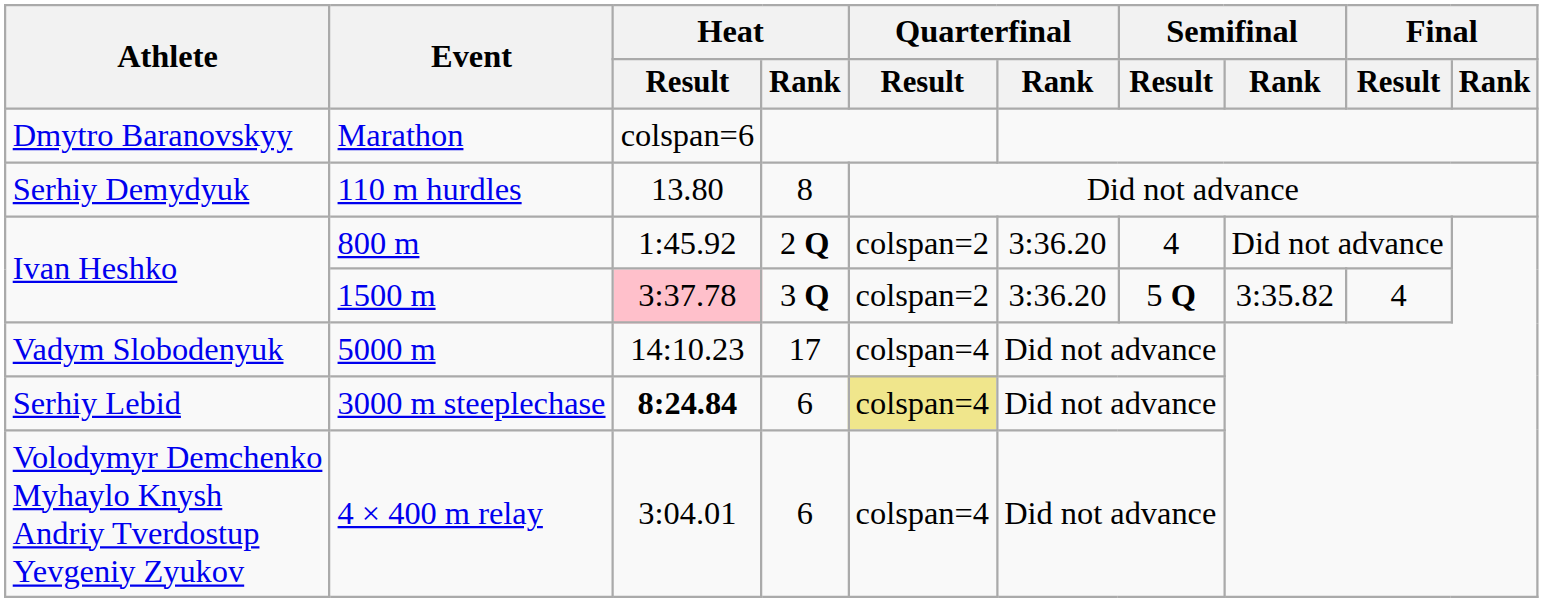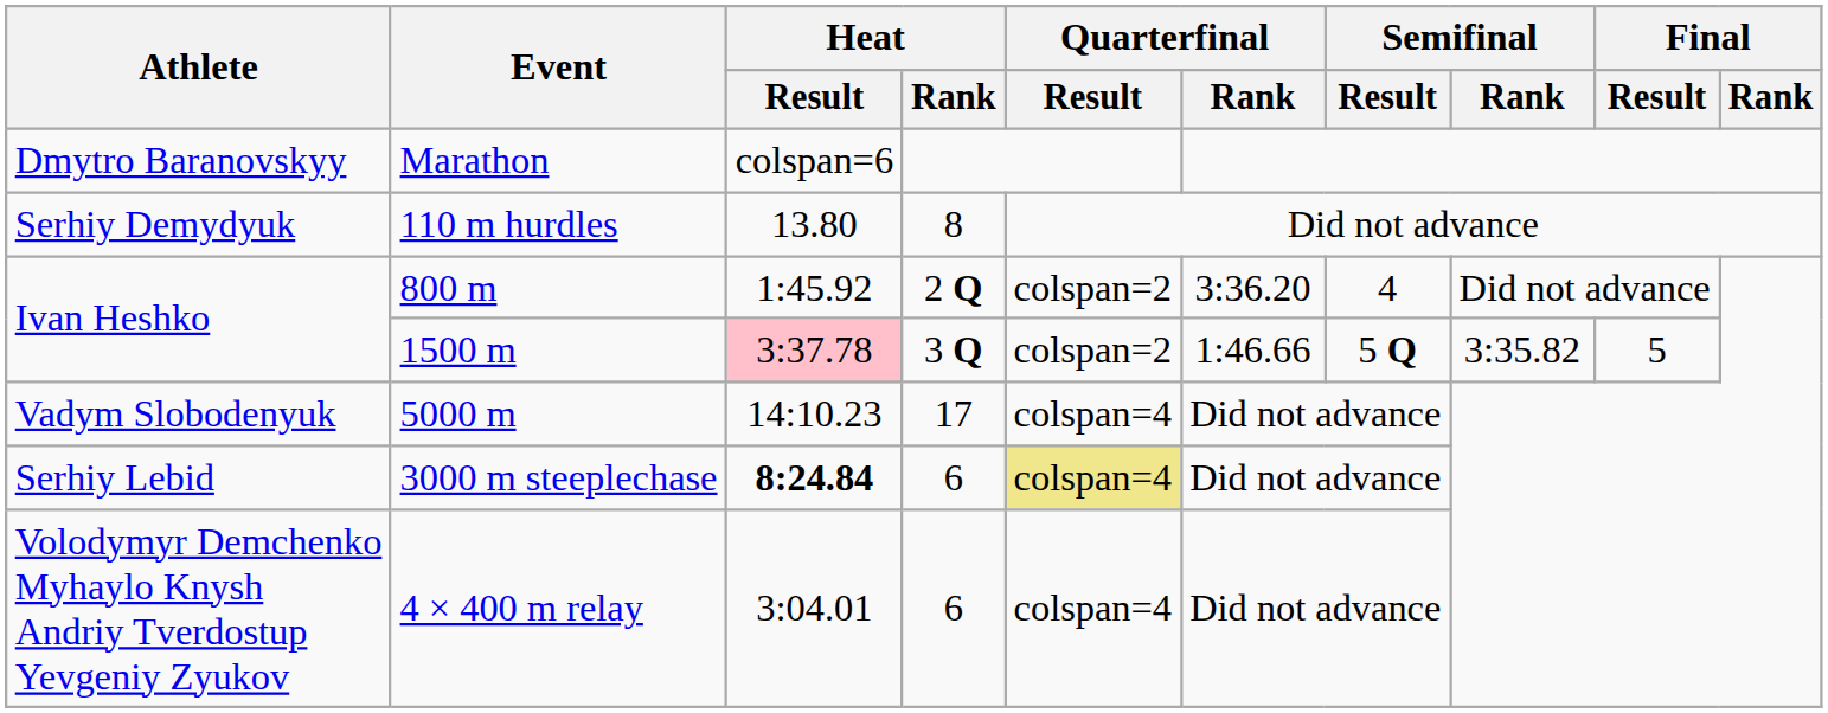1500 m | Quarterfinal / Rank: 3:36.20 -> 1:46.66
1500 m | Final / Result: 4 -> 5
